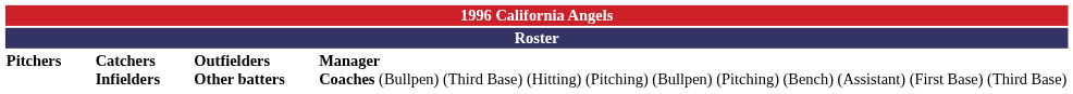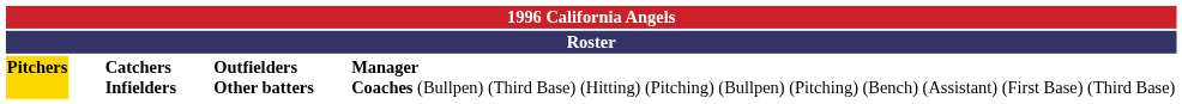Pitchers | column 1: no background -> gold background
